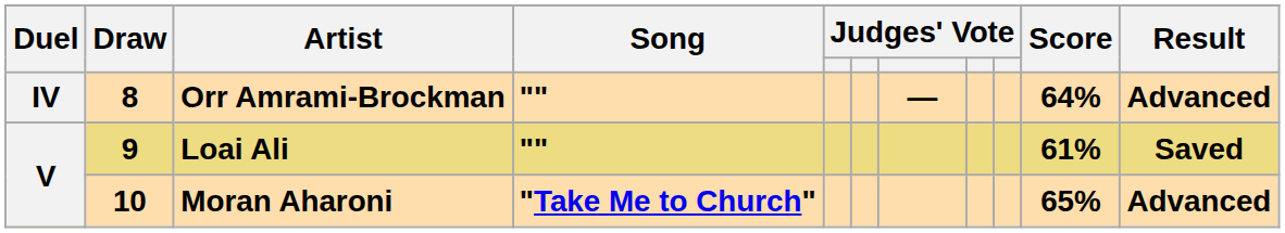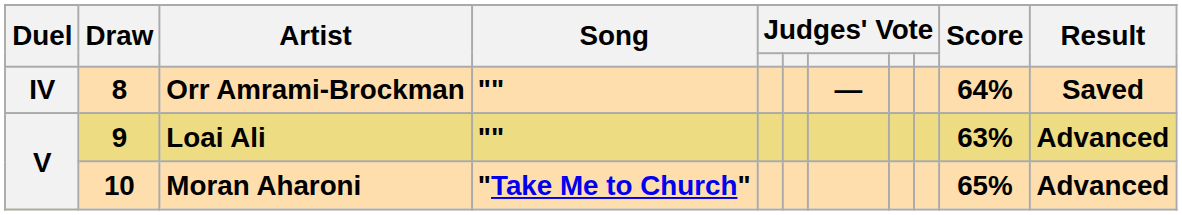Orr Amrami-Brockman | Result: Advanced -> Saved
Loai Ali | Score: 61% -> 63%
Loai Ali | Result: Saved -> Advanced
